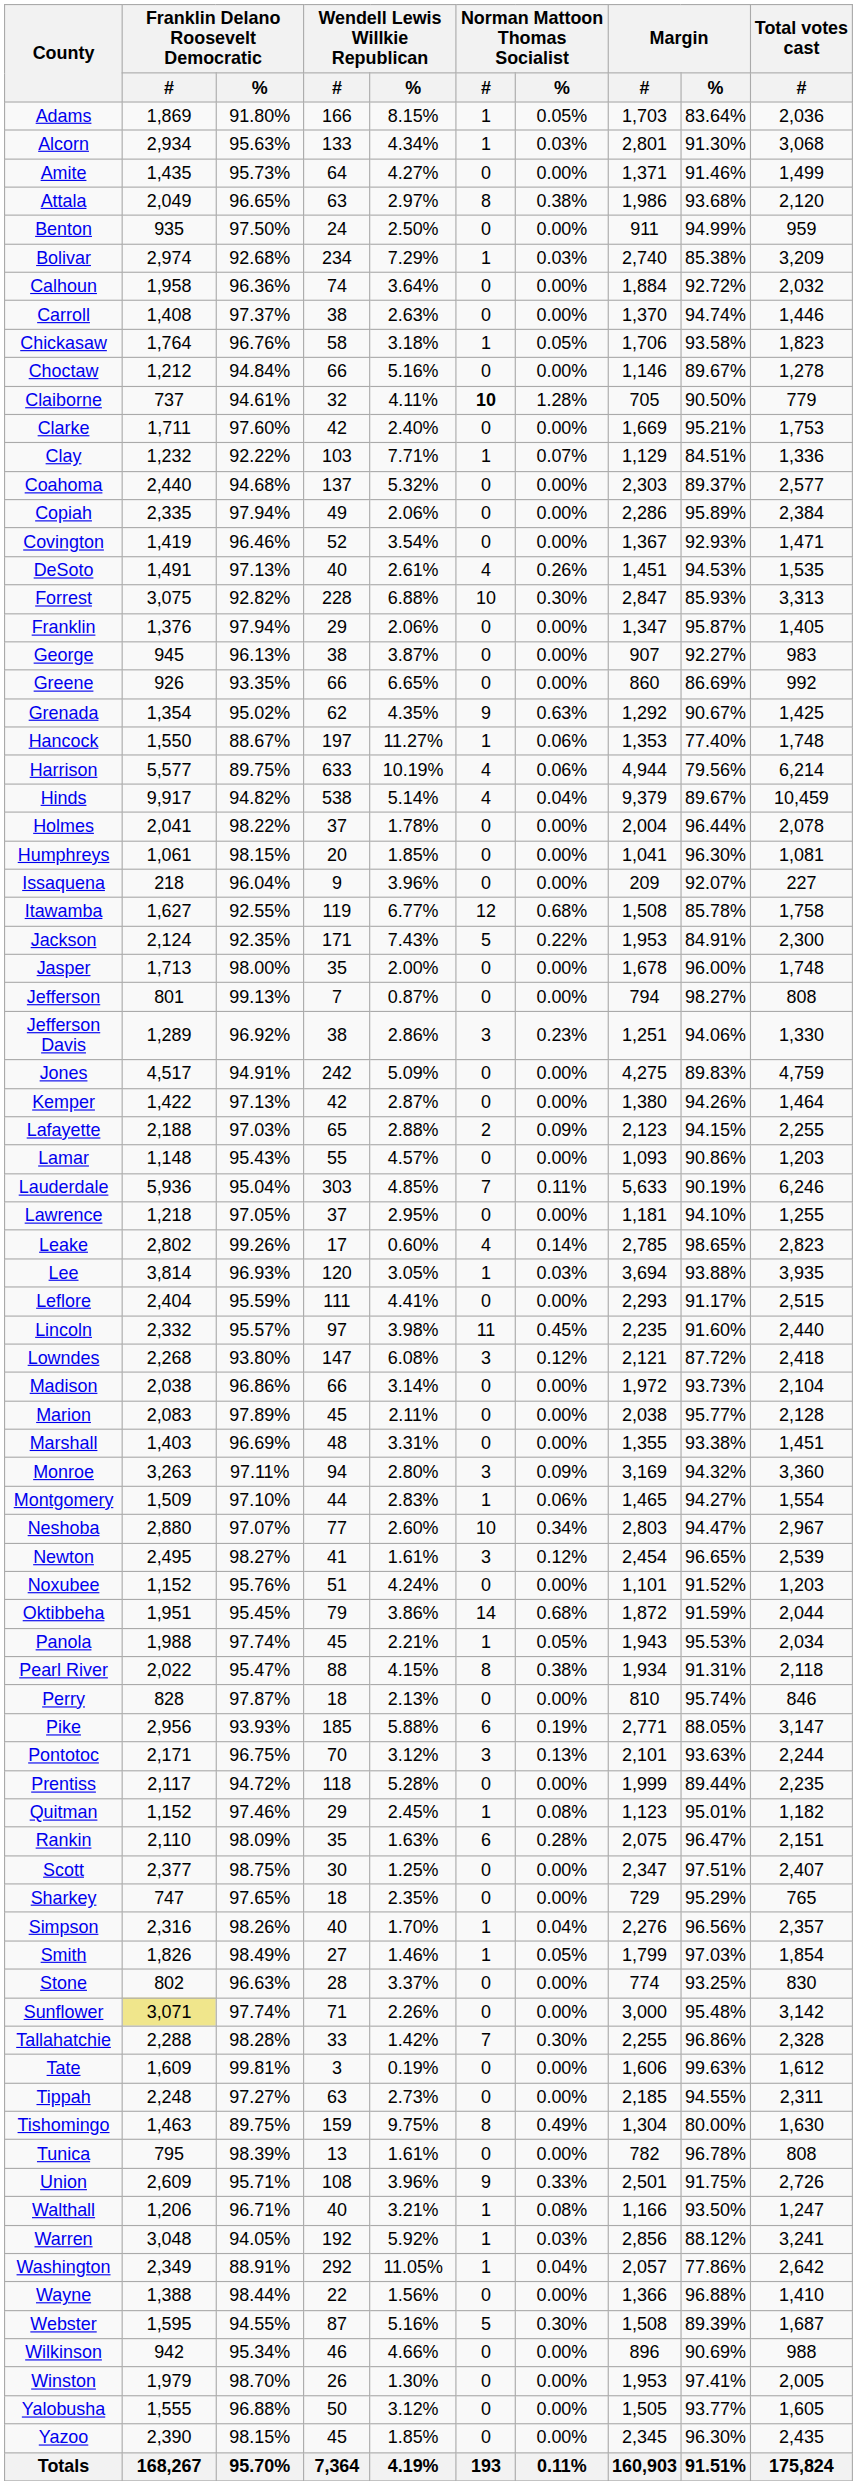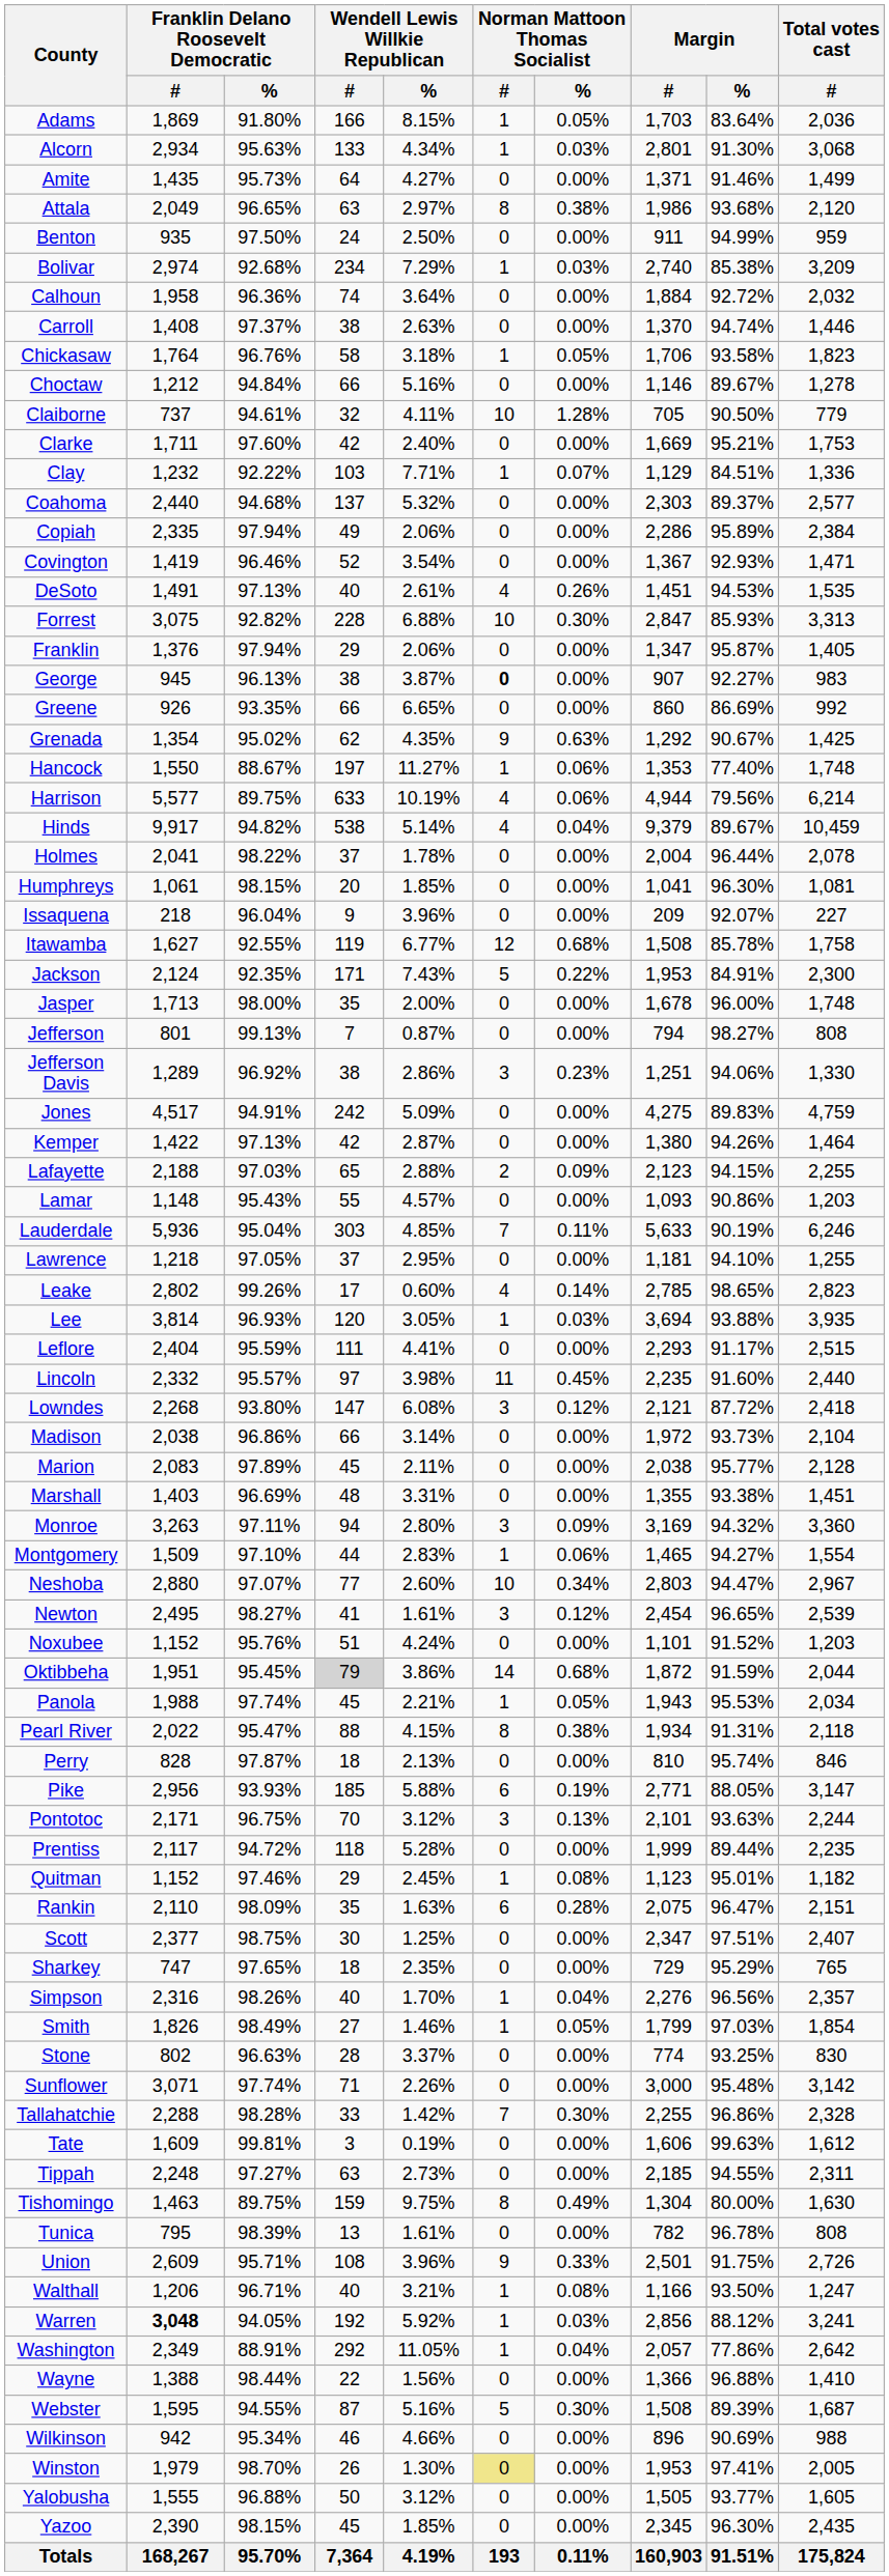Claiborne | Norman Mattoon Thomas Socialist / #: bold -> normal
George | Norman Mattoon Thomas Socialist / #: normal -> bold
Oktibbeha | Wendell Lewis Willkie Republican / #: no background -> lightgrey background
Sunflower | Franklin Delano Roosevelt Democratic / #: khaki background -> no background
Warren | Franklin Delano Roosevelt Democratic / #: normal -> bold
Winston | Norman Mattoon Thomas Socialist / #: no background -> khaki background
